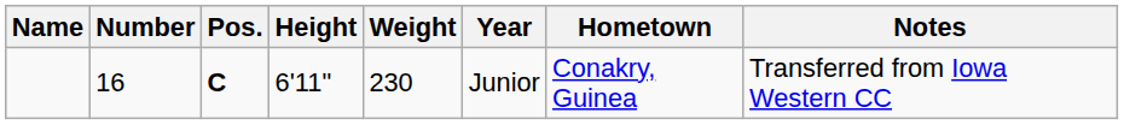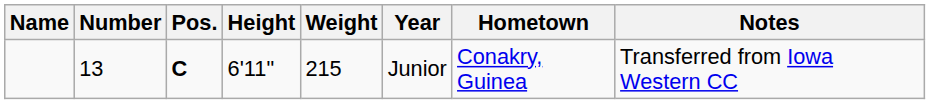row 2 | Number: 16 -> 13
row 2 | Weight: 230 -> 215
